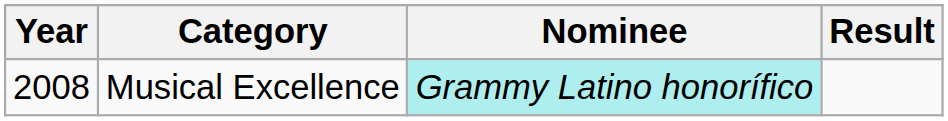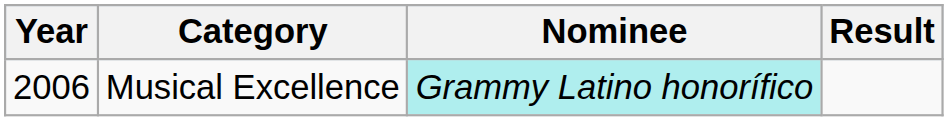Musical Excellence | Year: 2008 -> 2006
